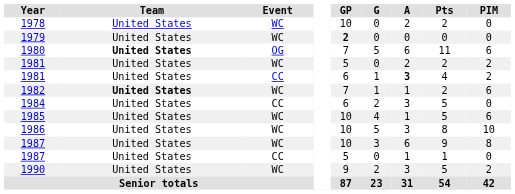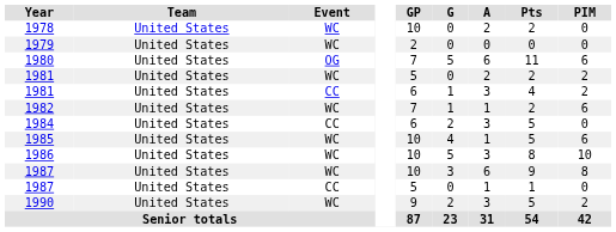1979 | GP: bold -> normal
1980 | Team: bold -> normal
1981 / CC | A: bold -> normal
1982 | Team: bold -> normal
